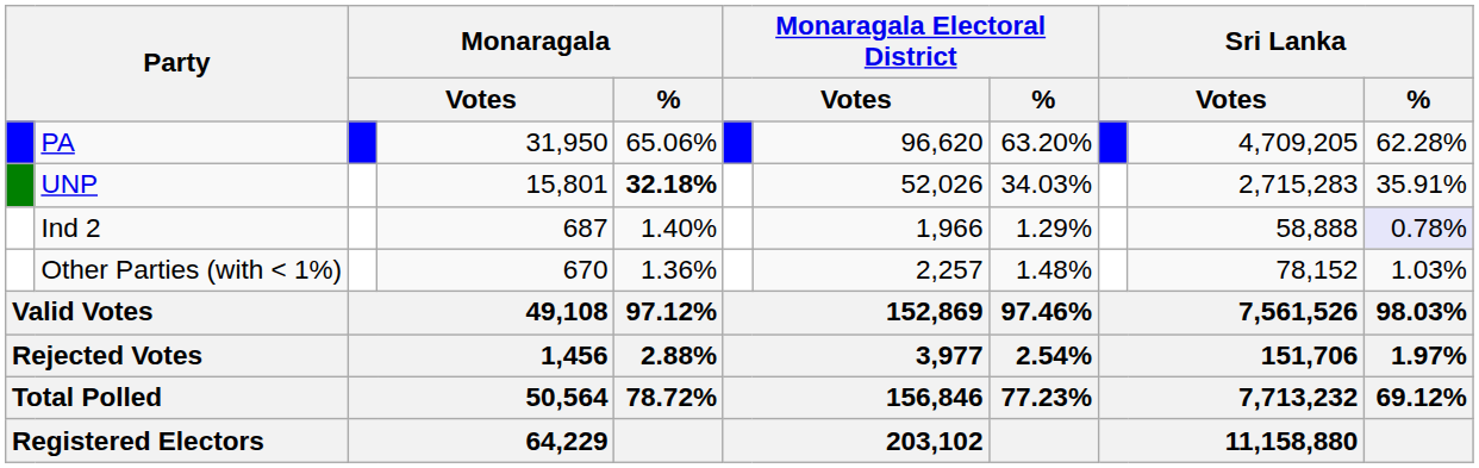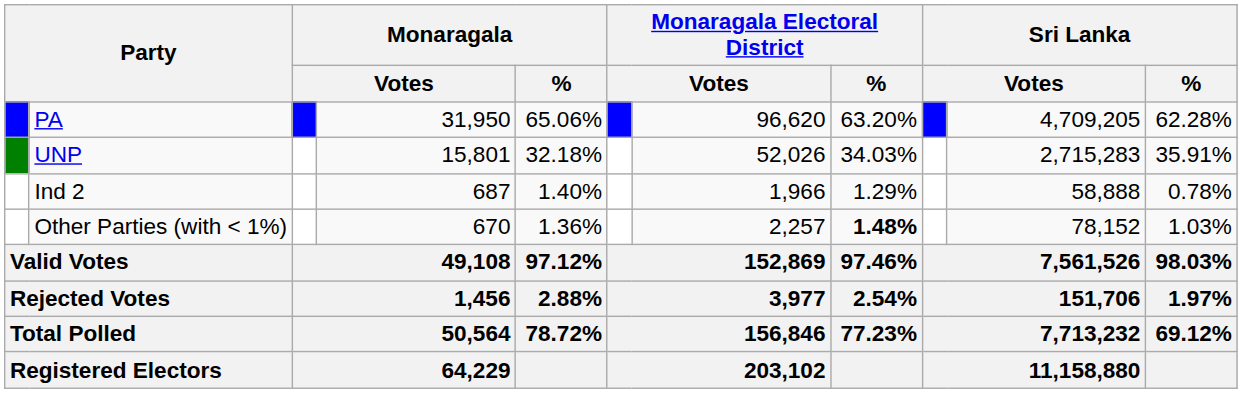UNP | Monaragala / %: bold -> normal
Ind 2 | Sri Lanka / %: lavender background -> no background
Other Parties (with < 1%) | Monaragala Electoral District / %: normal -> bold
